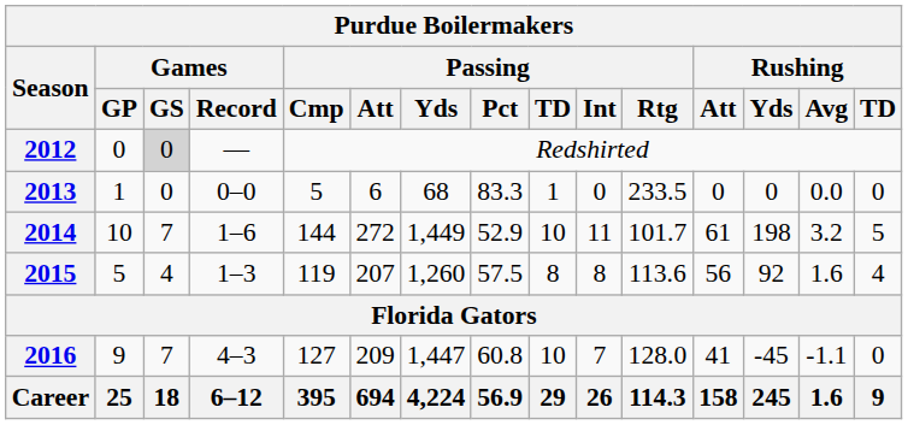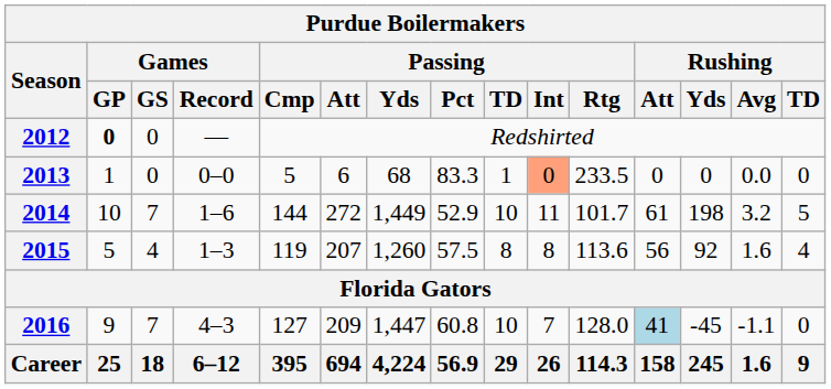2012 | Games / GP: normal -> bold
2012 | Games / GS: lightgrey background -> no background
2013 | Passing / Int: no background -> lightsalmon background
2016 | Rushing / Att: no background -> lightblue background
